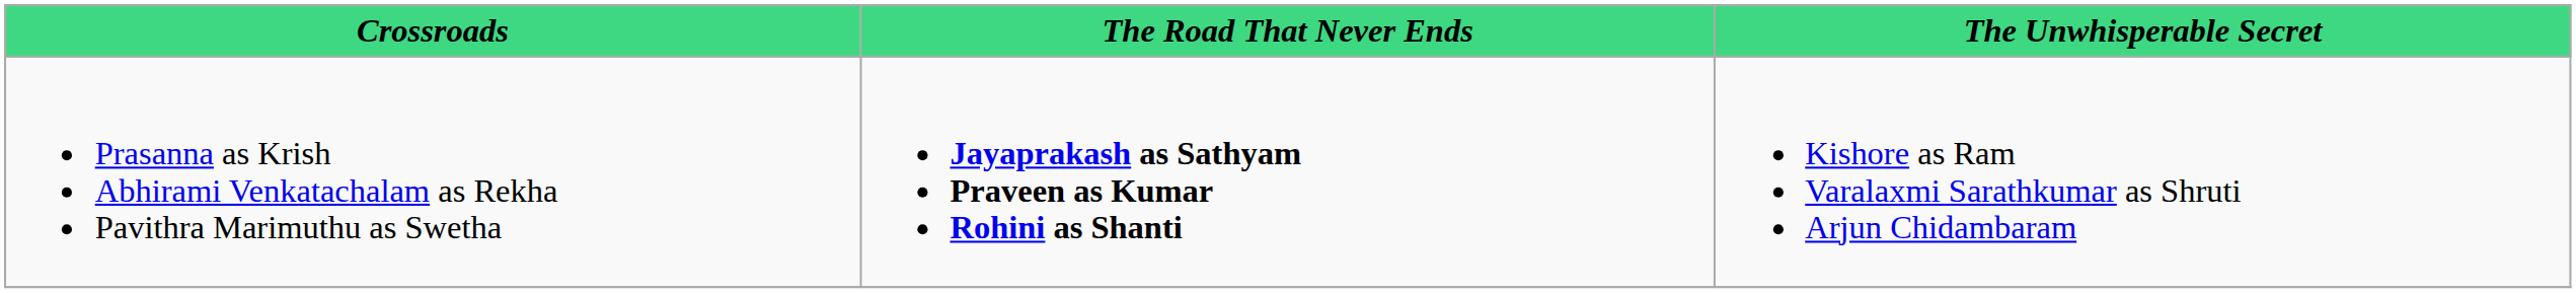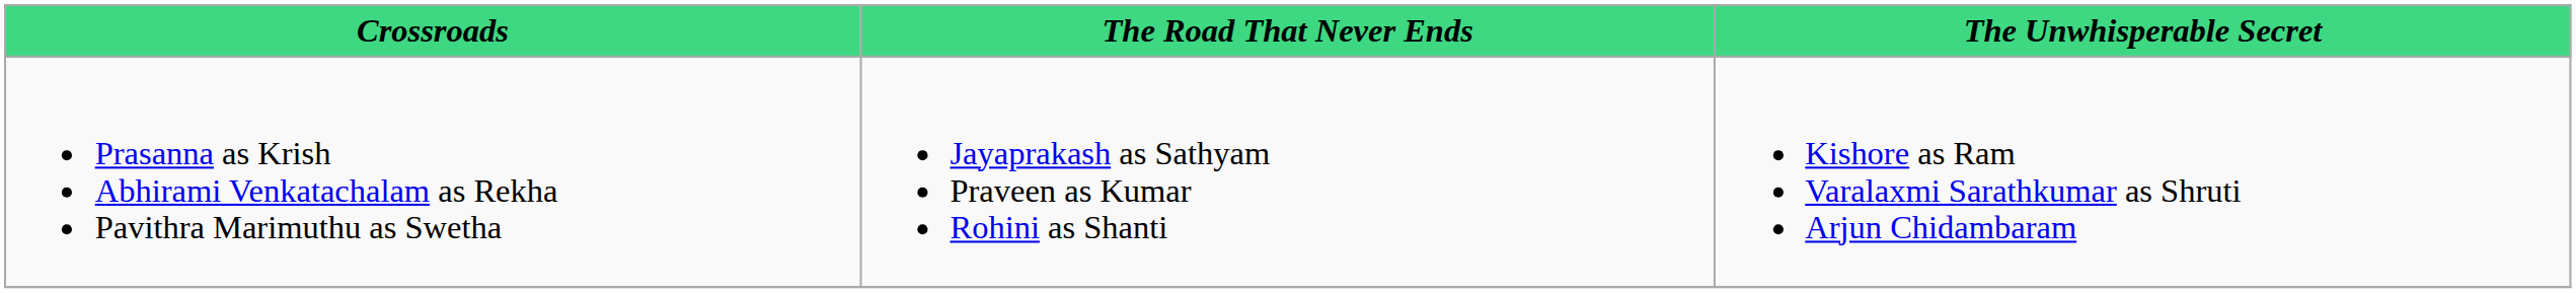row 2 | The Road That Never Ends: bold -> normal
